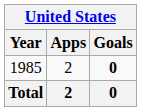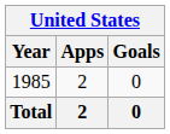1985 | Goals: bold -> normal
